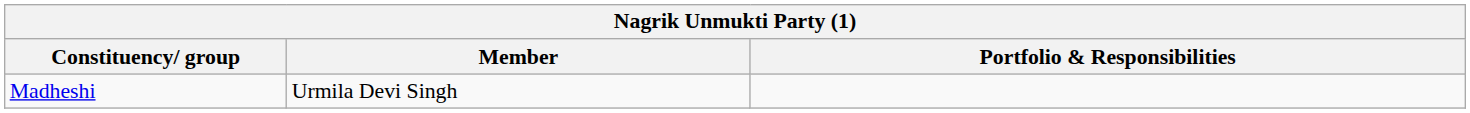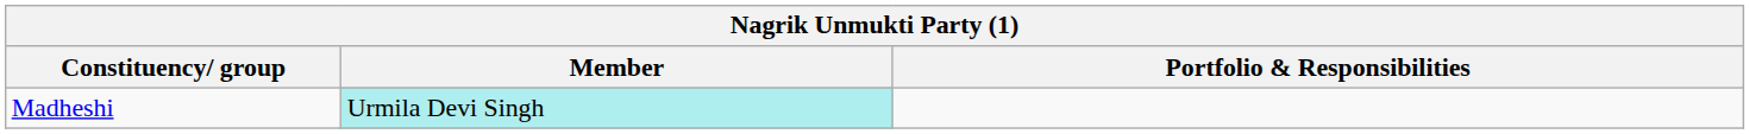Madheshi | Member: no background -> paleturquoise background
